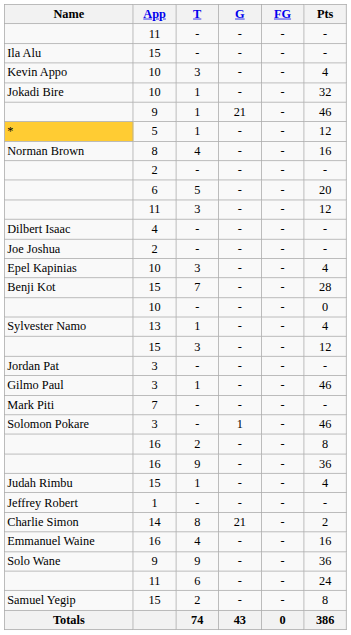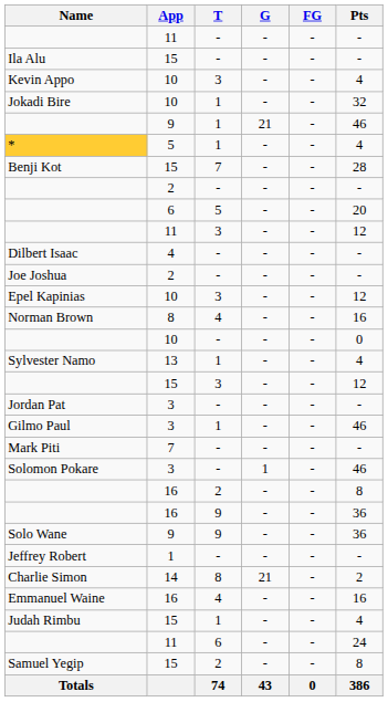* | Pts: 12 -> 4
rows swapped: Norman Brown <-> Benji Kot
Epel Kapinias | Pts: 4 -> 12
rows swapped: Judah Rimbu <-> Solo Wane
